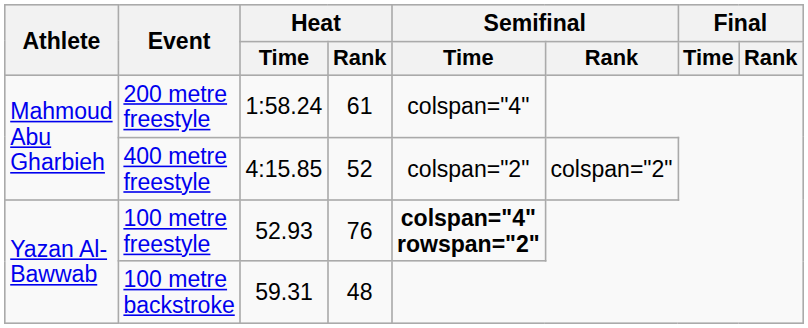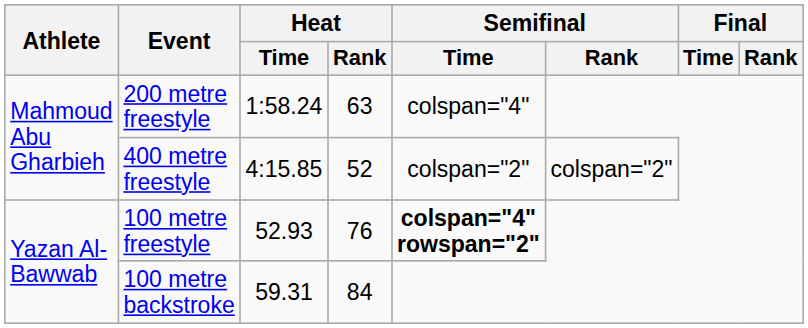200 metre freestyle | Heat / Rank: 61 -> 63
100 metre backstroke | Heat / Rank: 48 -> 84
